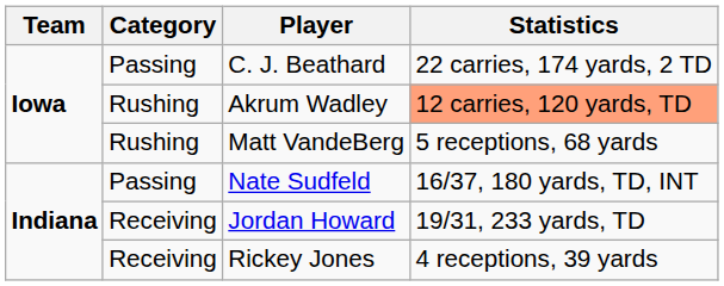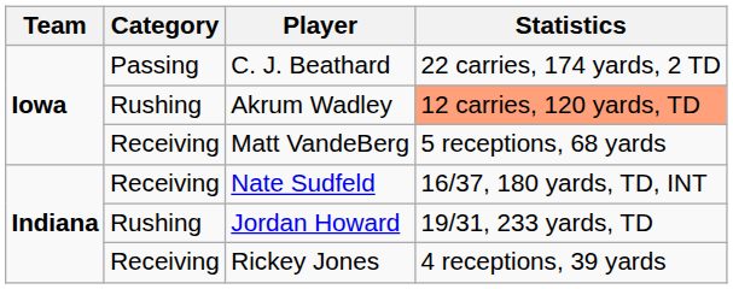Matt VandeBerg | Category: Rushing -> Receiving
Nate Sudfeld | Category: Passing -> Receiving
Jordan Howard | Category: Receiving -> Rushing
